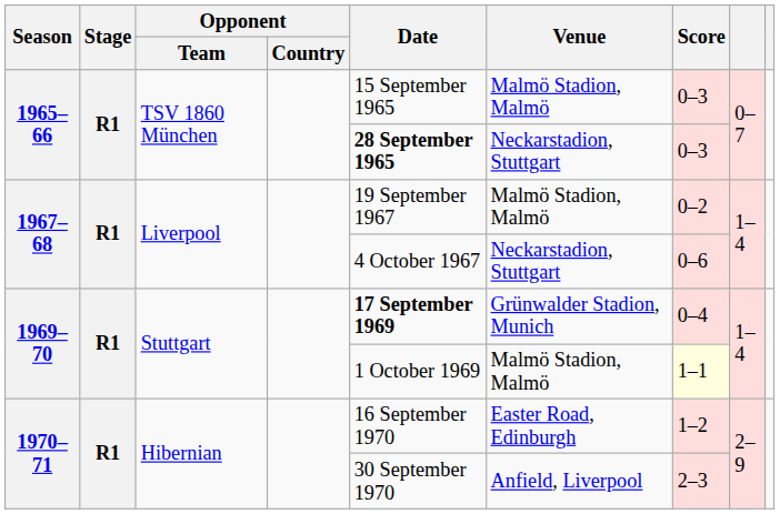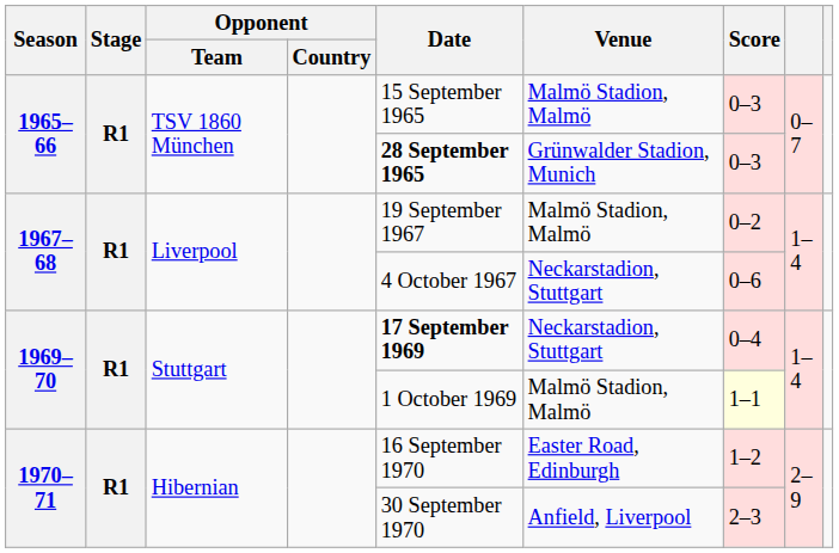row 4 | Venue: Neckarstadion, Stuttgart -> Grünwalder Stadion, Munich
row 7 | Venue: Grünwalder Stadion, Munich -> Neckarstadion, Stuttgart
